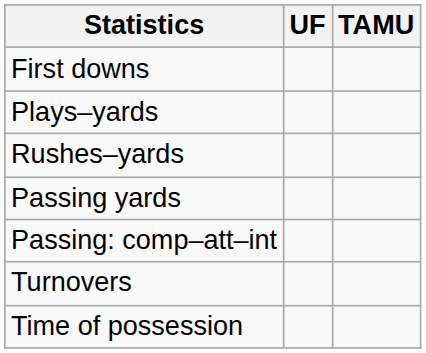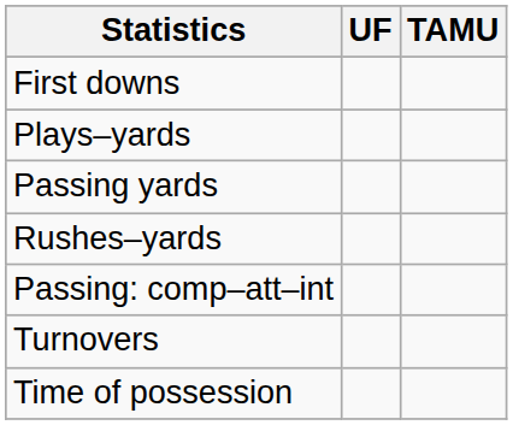rows swapped: Rushes–yards <-> Passing yards
